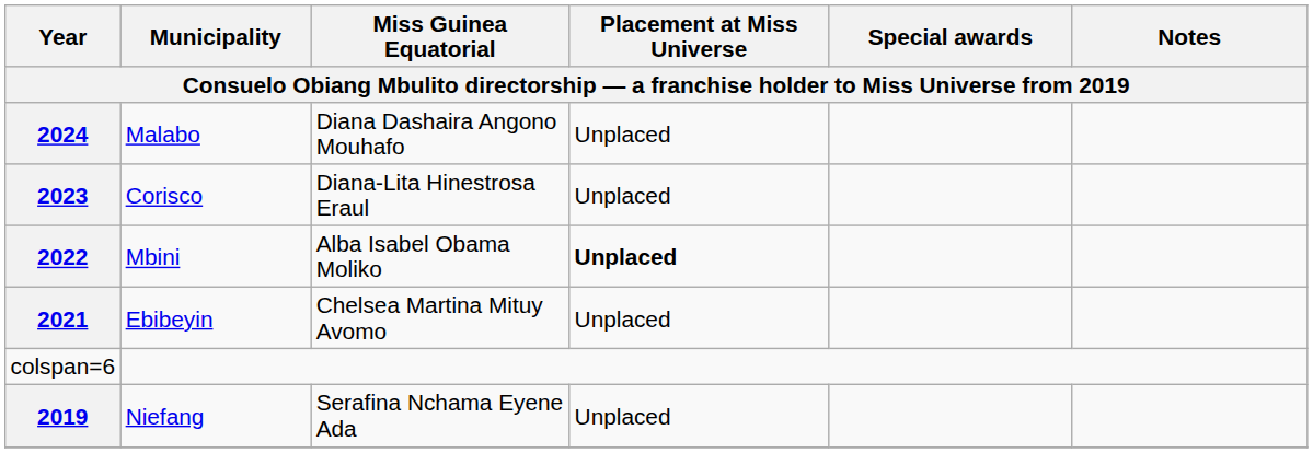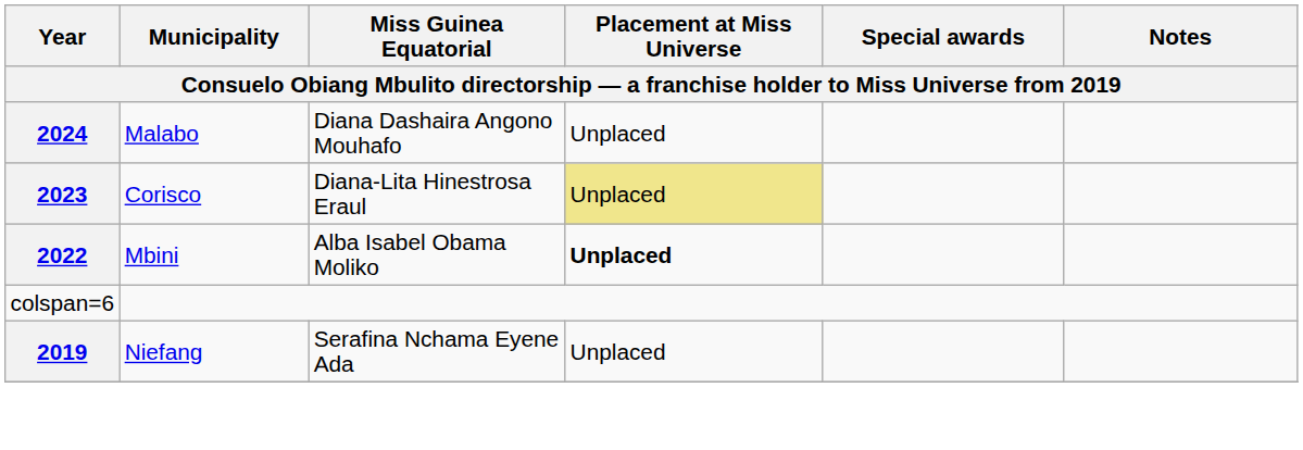Corisco | Placement at Miss Universe: no background -> khaki background
- row: 2021 | Ebibeyin | Chelsea Martina Mituy Avomo | Unplaced
